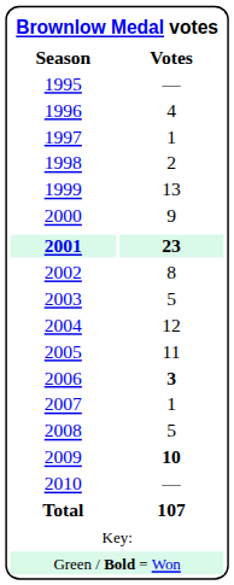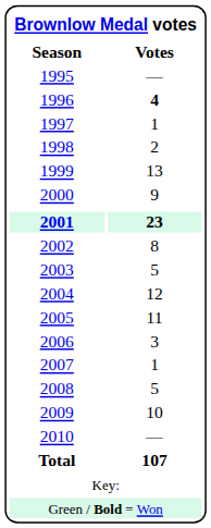1996 | Votes: normal -> bold
2006 | Votes: bold -> normal
2009 | Votes: bold -> normal
